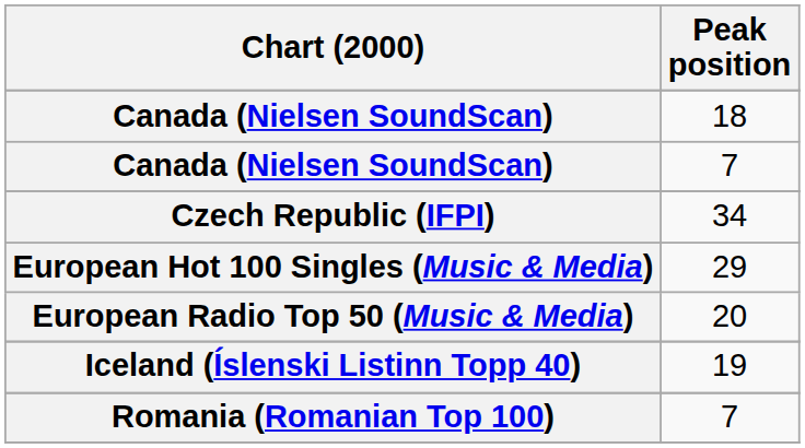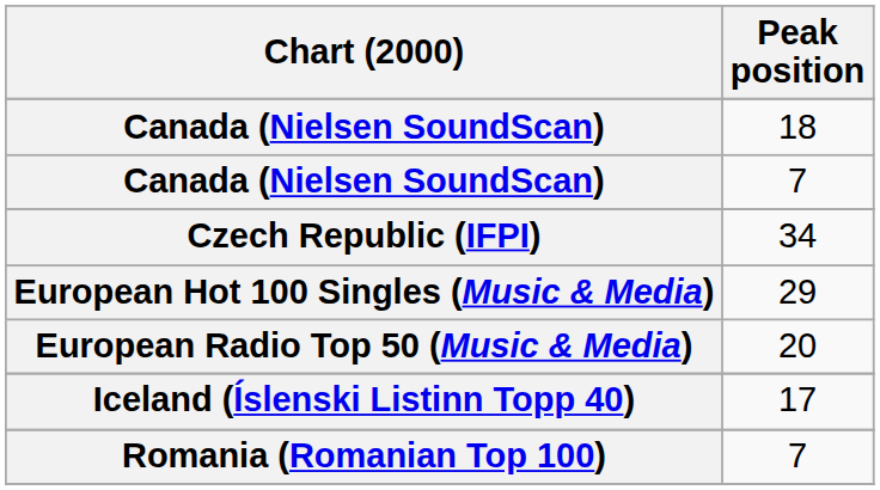row 7 | Peak position: 19 -> 17
